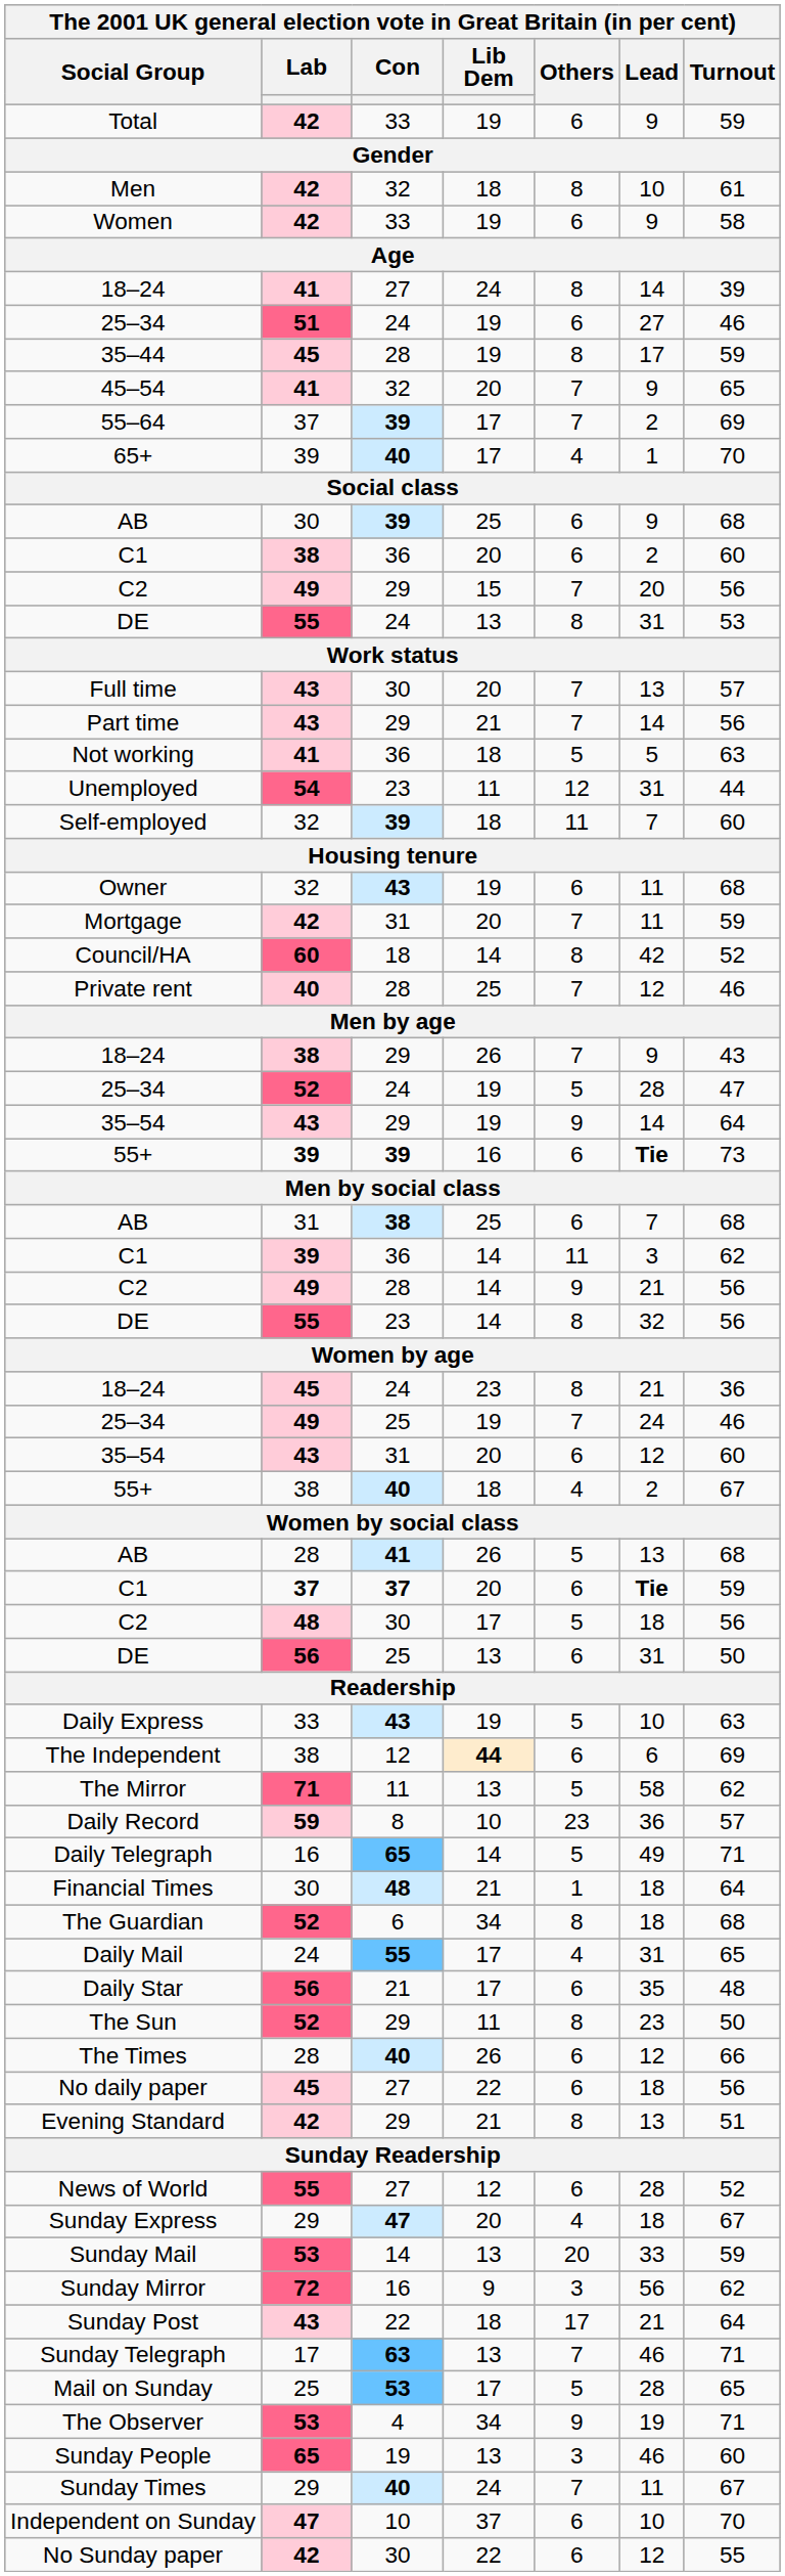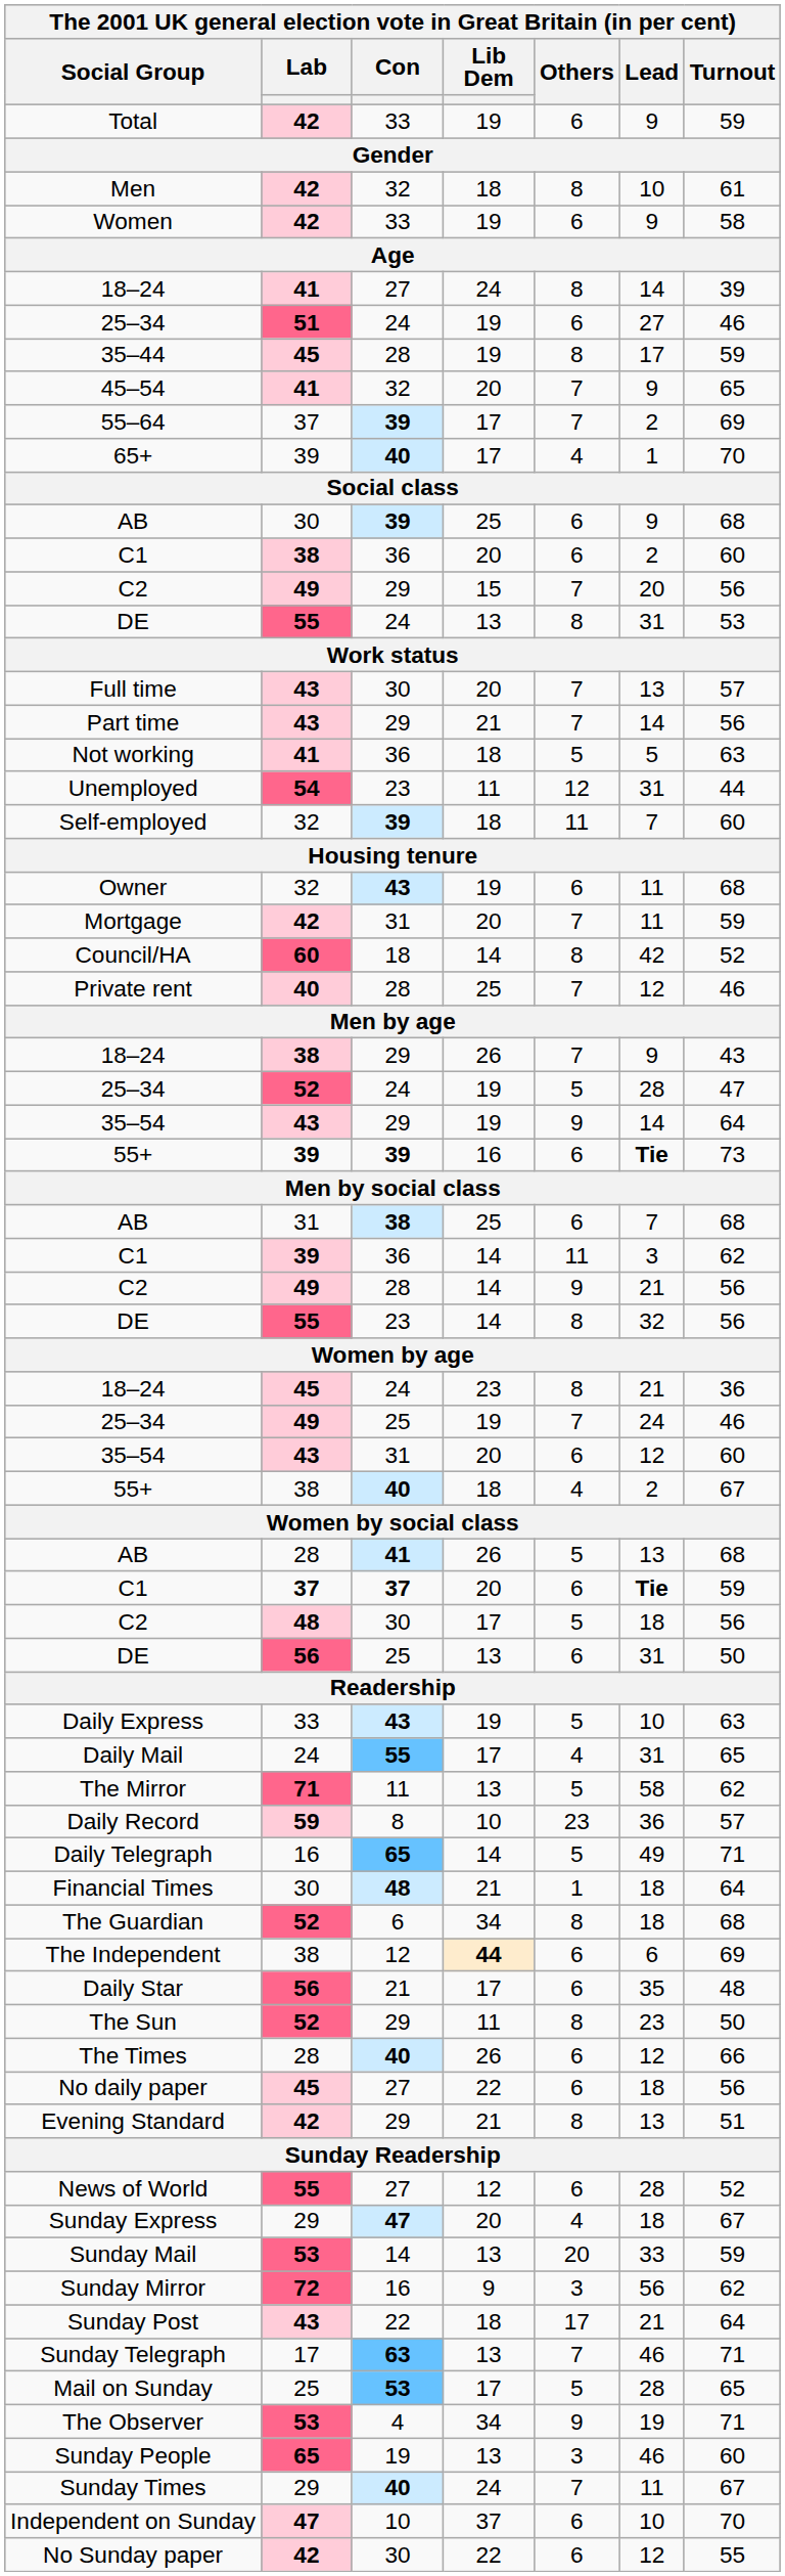rows swapped: Daily Mail <-> The Independent
